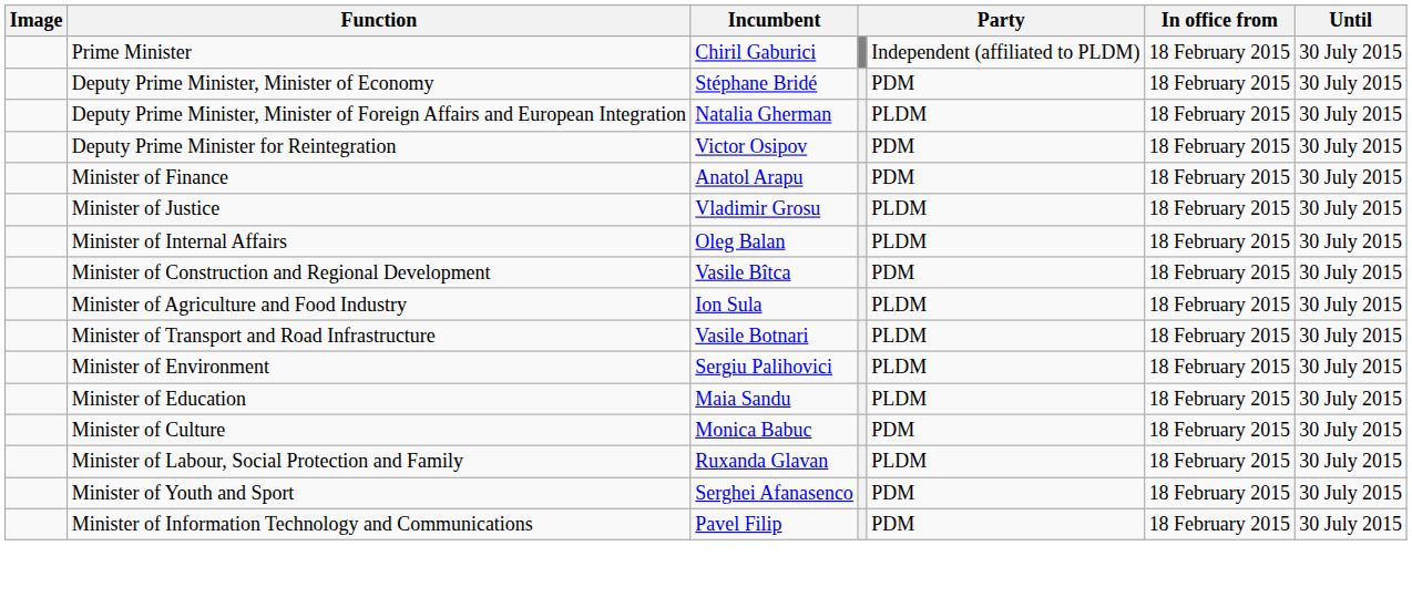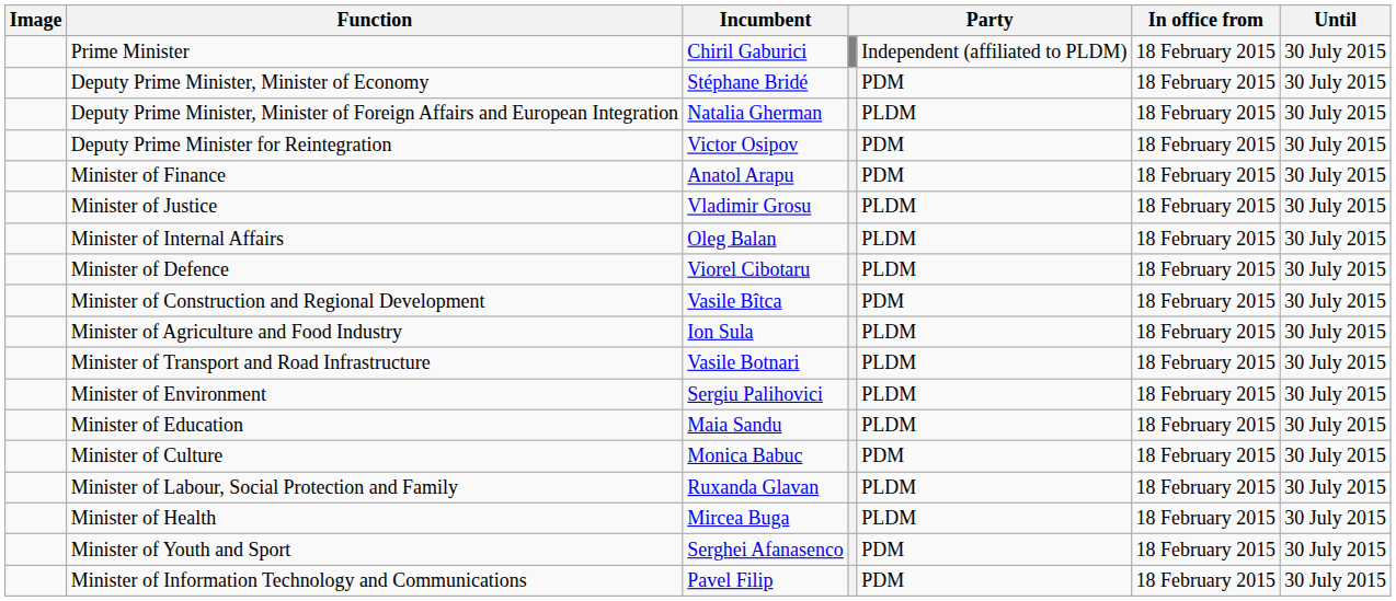+ row: Minister of Defence | Viorel Cibotaru | PLDM | 18 February 2015 | 30 July 2015
+ row: Minister of Health | Mircea Buga | PLDM | 18 February 2015 | 30 July 2015
